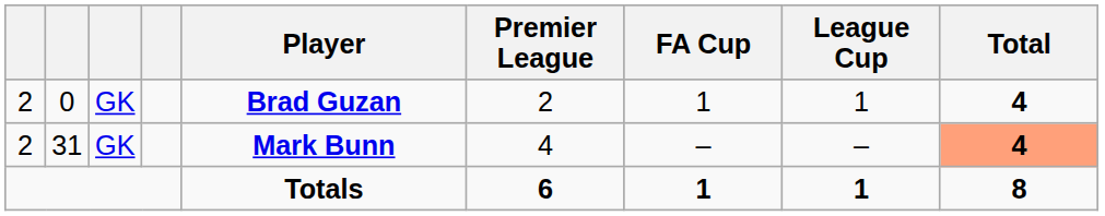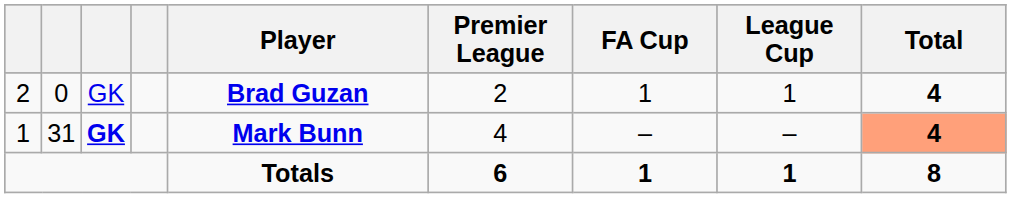row 3 | column 1: 2 -> 1
row 3 | column 3: normal -> bold
